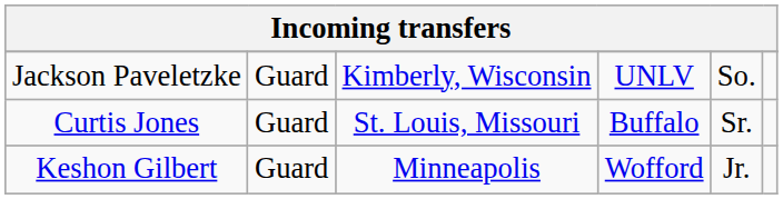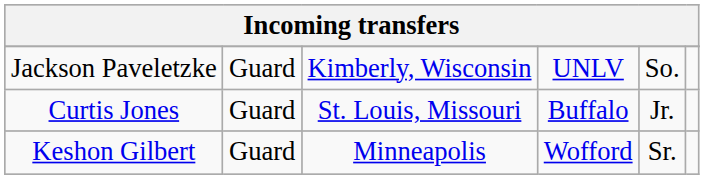Curtis Jones | column 5: Sr. -> Jr.
Keshon Gilbert | column 5: Jr. -> Sr.
